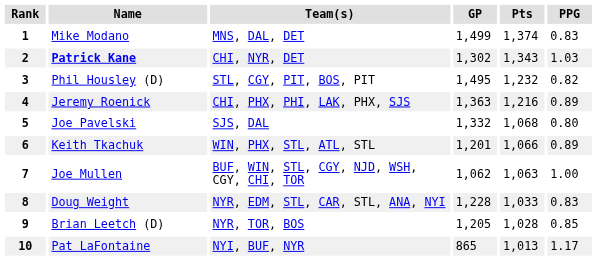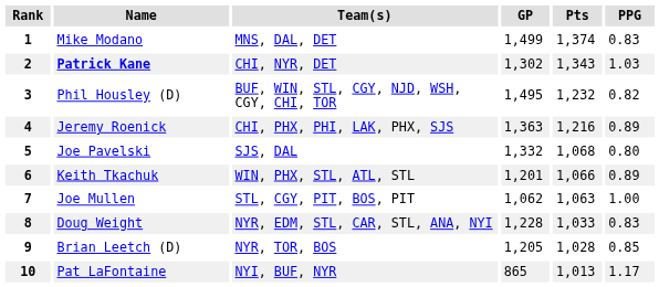3 | Team(s): STL, CGY, PIT, BOS, PIT -> BUF, WIN, STL, CGY, NJD, WSH, CGY, CHI, TOR
7 | Team(s): BUF, WIN, STL, CGY, NJD, WSH, CGY, CHI, TOR -> STL, CGY, PIT, BOS, PIT
